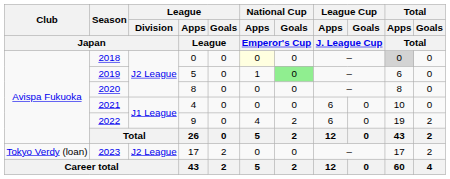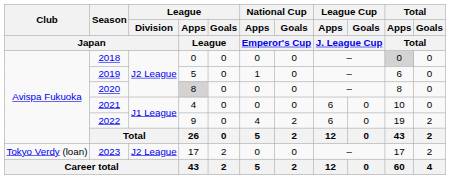2018 | National Cup / Apps / Emperor's Cup: lightyellow background -> no background
2019 | National Cup / Goals / Emperor's Cup: lightgreen background -> no background
2020 | League / Apps / League: no background -> lightgrey background
